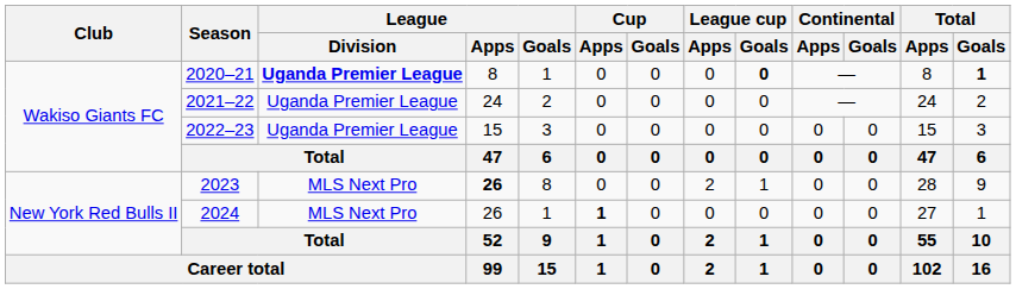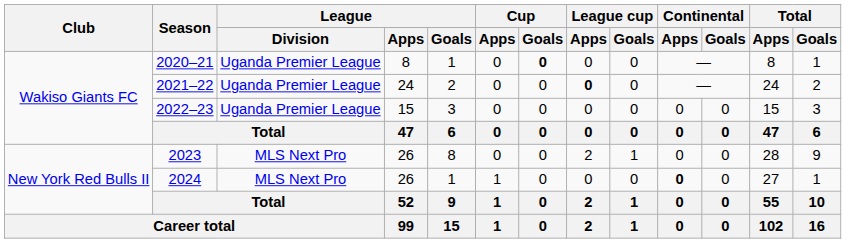2020–21 | League / Division: bold -> normal
2020–21 | Cup / Goals: normal -> bold
2020–21 | League cup / Goals: bold -> normal
2020–21 | Total / Goals: bold -> normal
2021–22 | League cup / Apps: normal -> bold
2023 | League / Apps: bold -> normal
2024 | Cup / Apps: bold -> normal
2024 | Continental / Apps: normal -> bold
